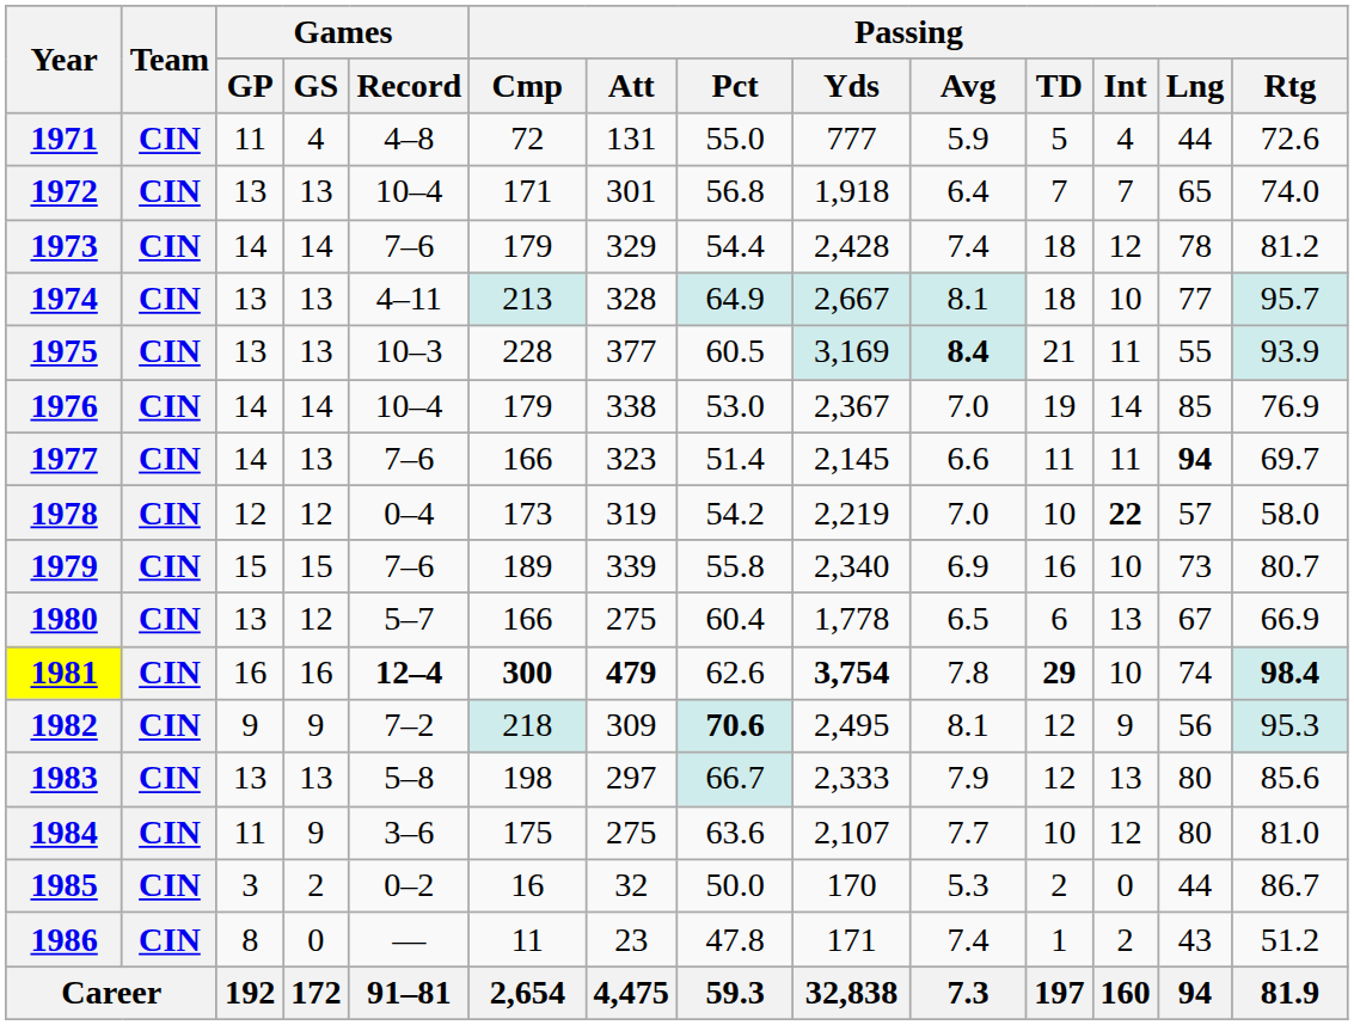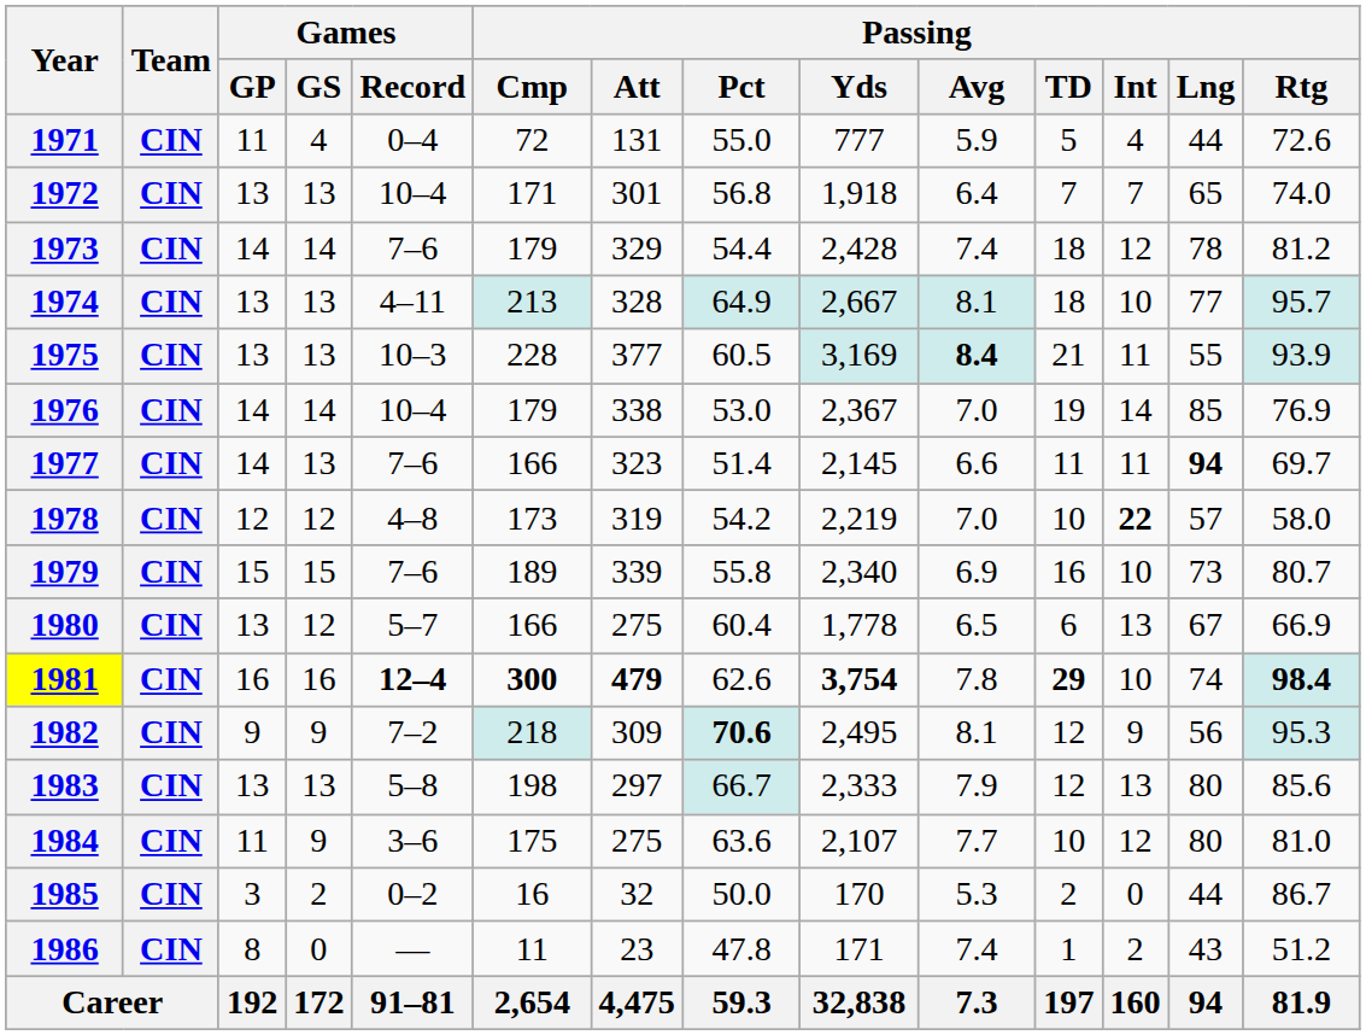1971 | Games / Record: 4–8 -> 0–4
1978 | Games / Record: 0–4 -> 4–8
